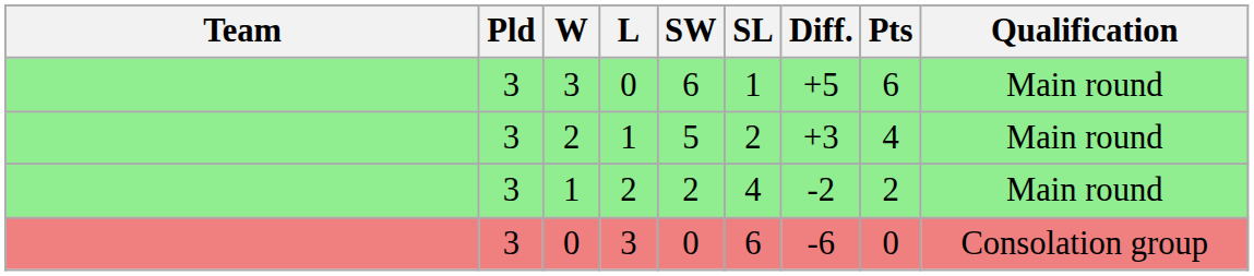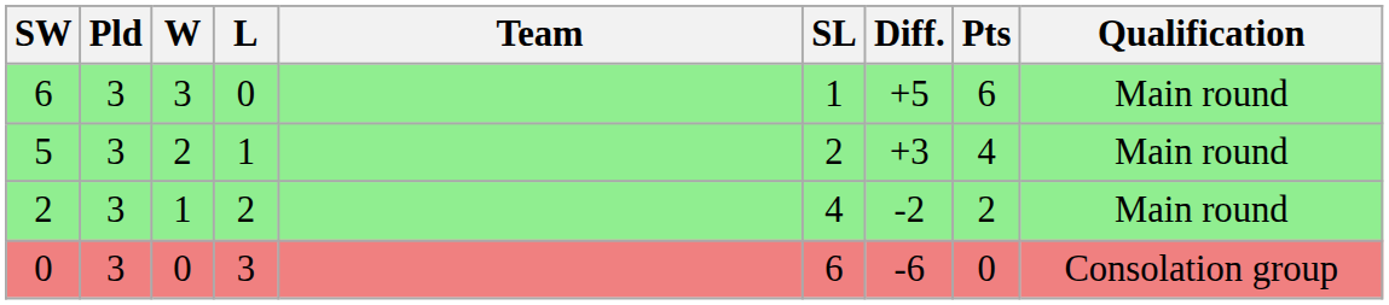columns swapped: Team <-> SW
